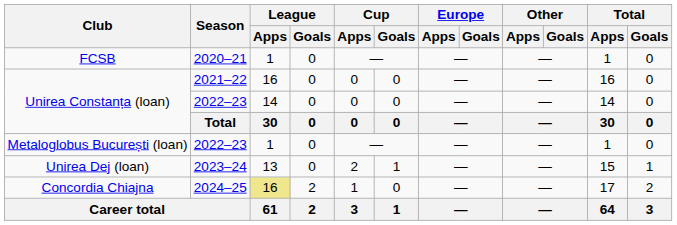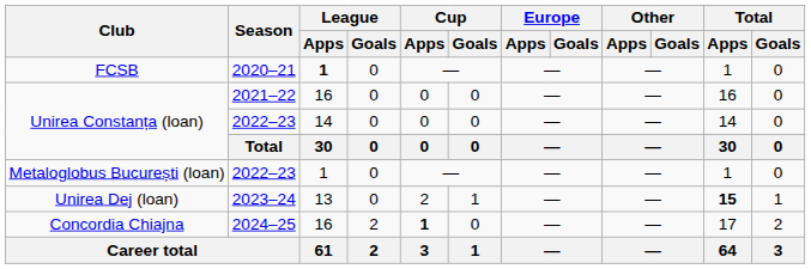FCSB | League / Apps: normal -> bold
Unirea Dej (loan) | Total / Apps: normal -> bold
Concordia Chiajna | League / Apps: khaki background -> no background
Concordia Chiajna | Cup / Apps: normal -> bold
